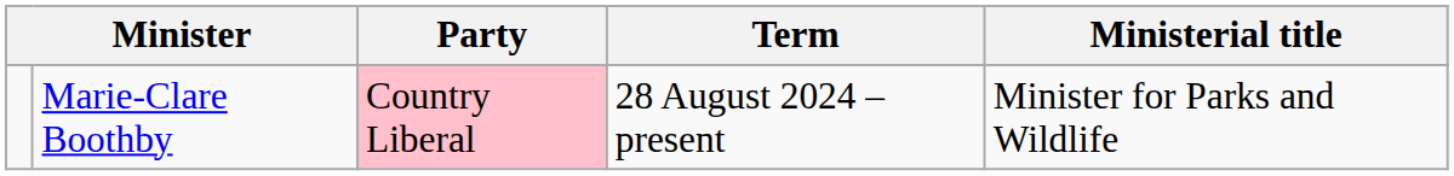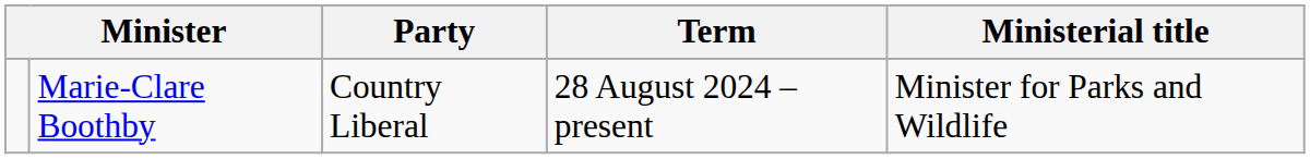Marie-Clare Boothby | Party: pink background -> no background
